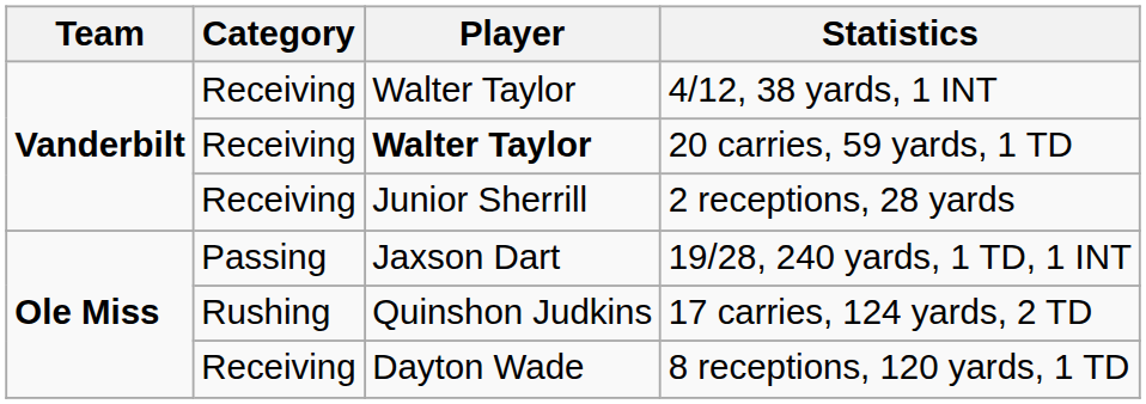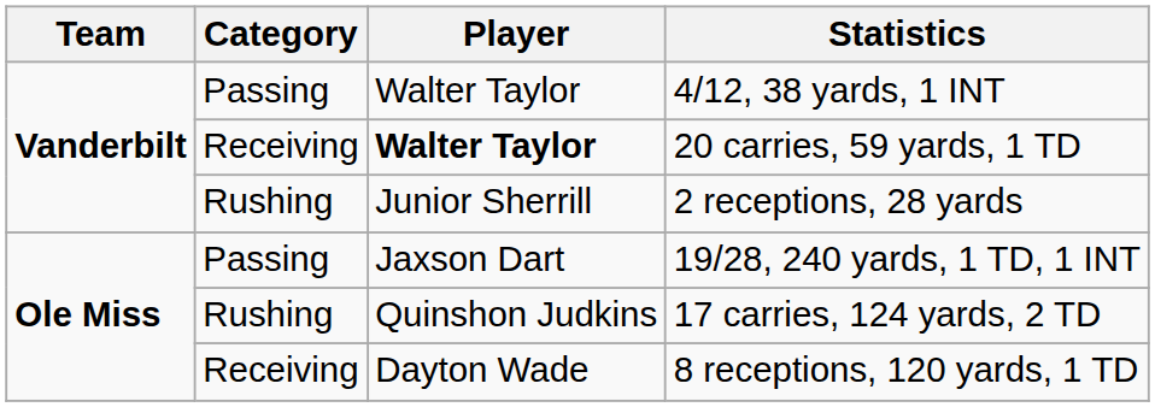4/12, 38 yards, 1 INT | Category: Receiving -> Passing
2 receptions, 28 yards | Category: Receiving -> Rushing
